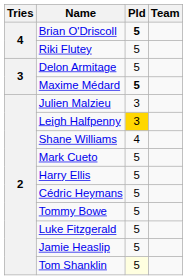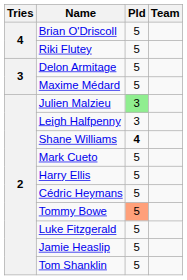Brian O'Driscoll | Pld: bold -> normal
Maxime Médard | Pld: bold -> normal
Julien Malzieu | Pld: no background -> lightgreen background
Leigh Halfpenny | Pld: gold background -> no background
Shane Williams | Pld: normal -> bold
Tommy Bowe | Pld: no background -> lightsalmon background
Tom Shanklin | Pld: lightyellow background -> no background
